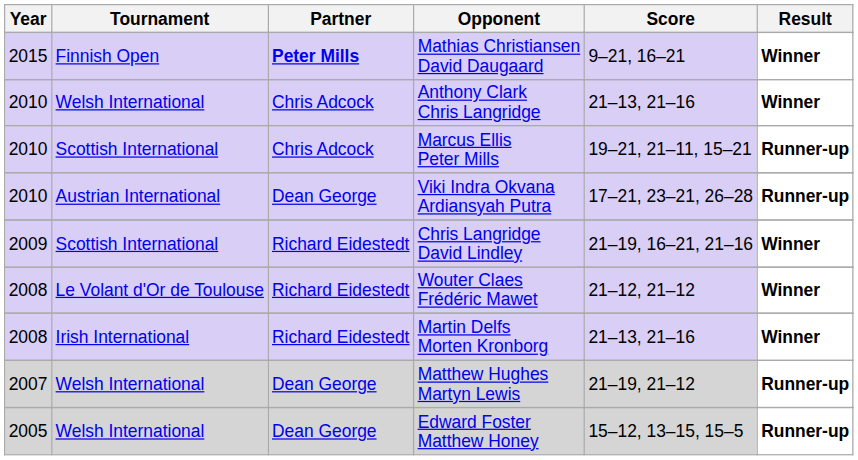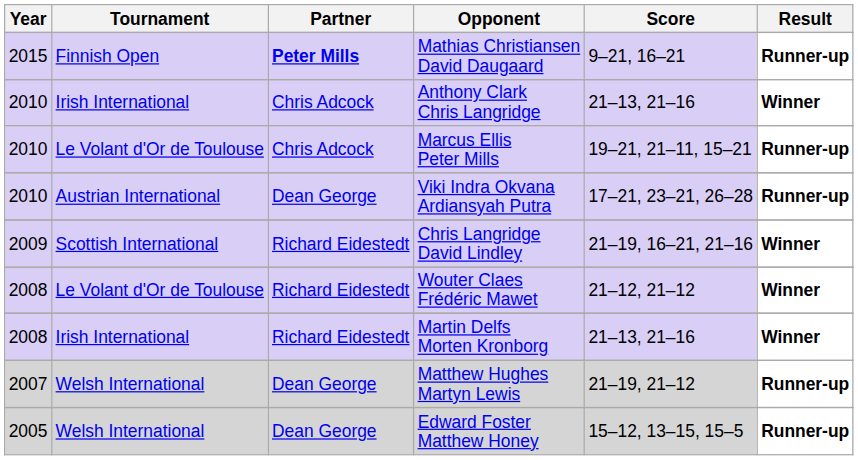Mathias Christiansen David Daugaard | Result: Winner -> Runner-up
Anthony Clark Chris Langridge | Tournament: Welsh International -> Irish International
Marcus Ellis Peter Mills | Tournament: Scottish International -> Le Volant d'Or de Toulouse
